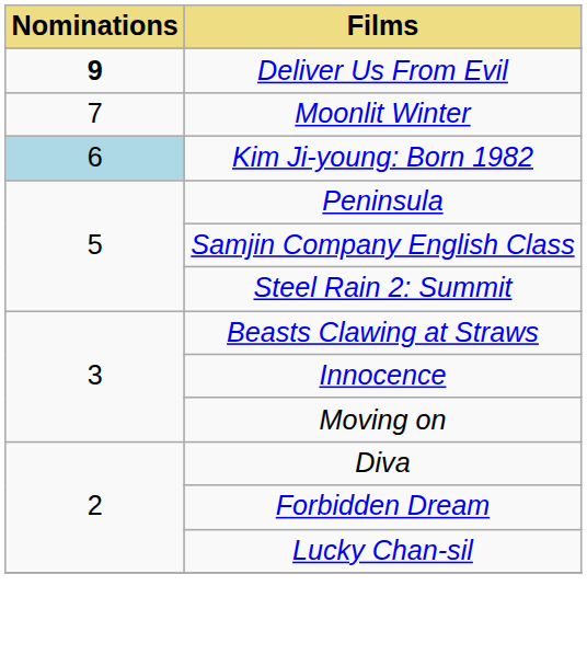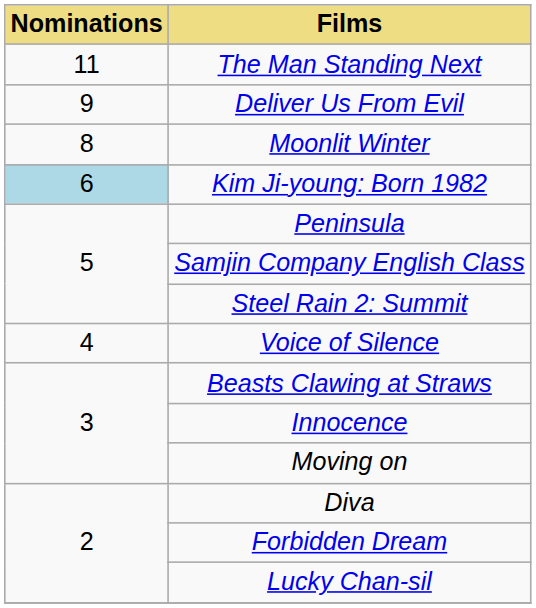+ row: 11 | The Man Standing Next
Deliver Us From Evil | Nominations: bold -> normal
Moonlit Winter | Nominations: 7 -> 8
+ row: 4 | Voice of Silence
